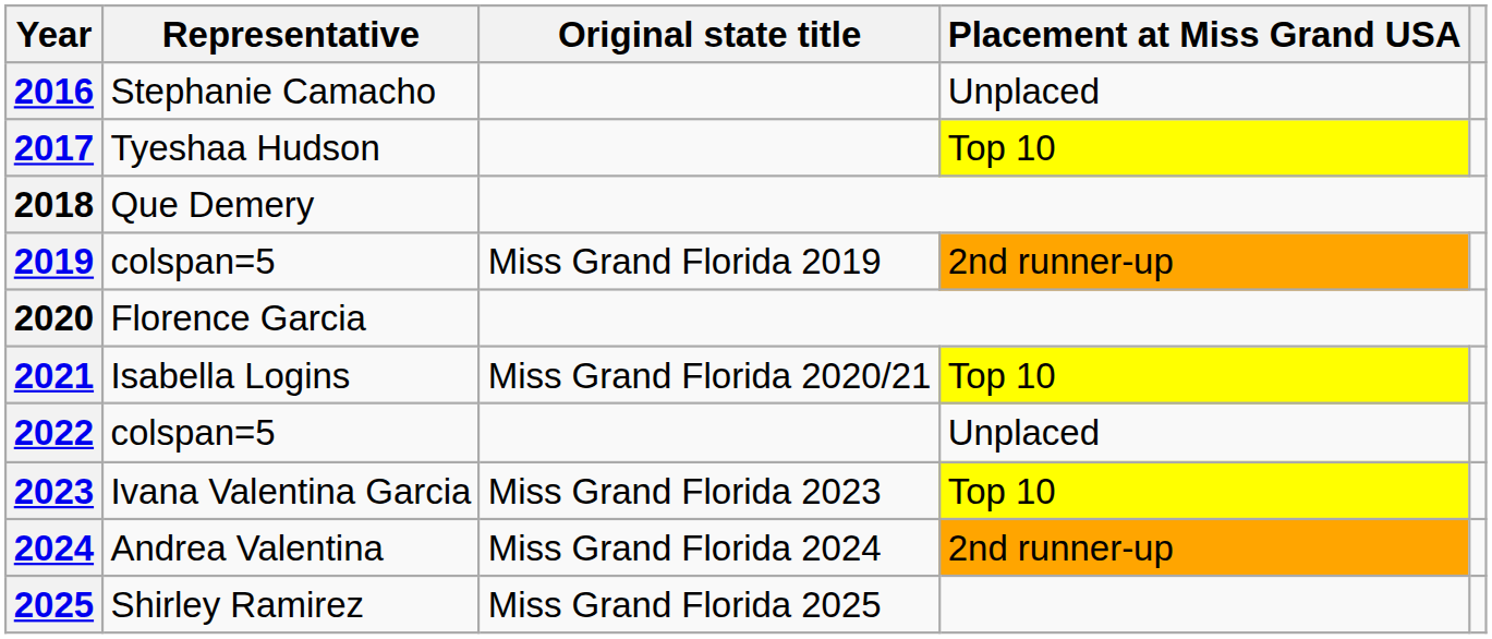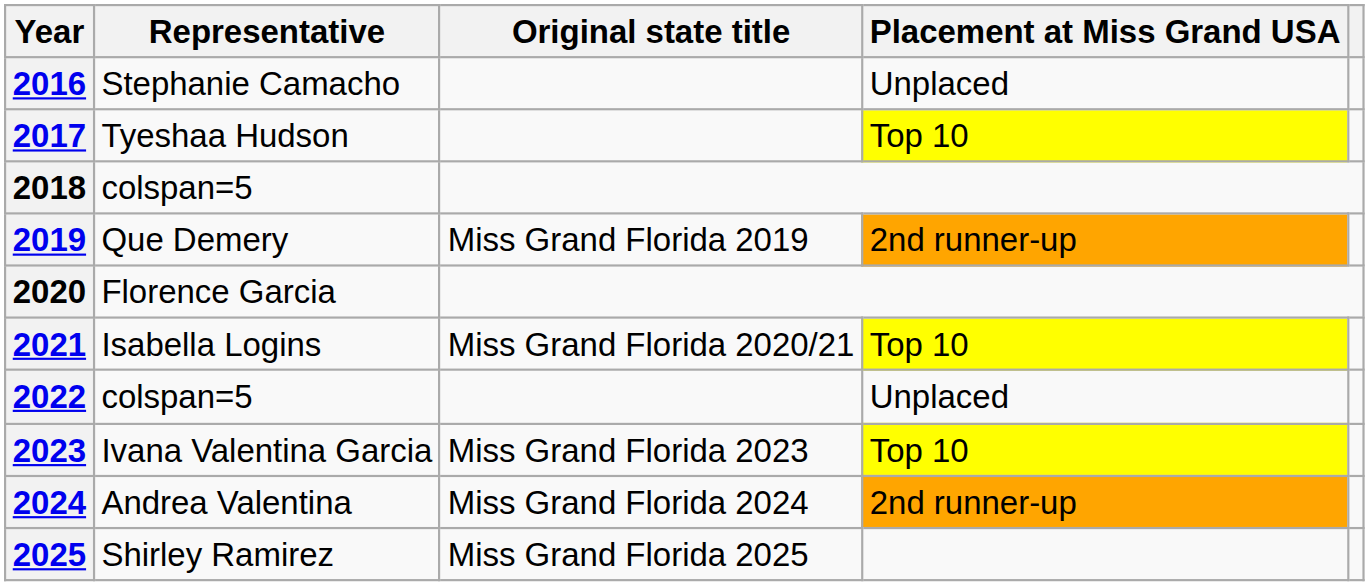2018 | Representative: Que Demery -> colspan=5
2019 | Representative: colspan=5 -> Que Demery
